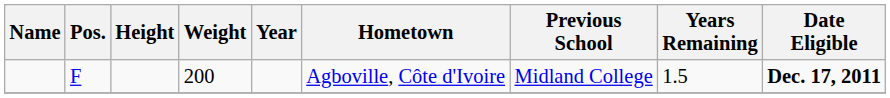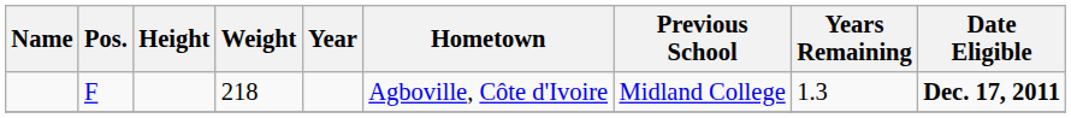row 2 | Weight: 200 -> 218
row 2 | Years Remaining: 1.5 -> 1.3
